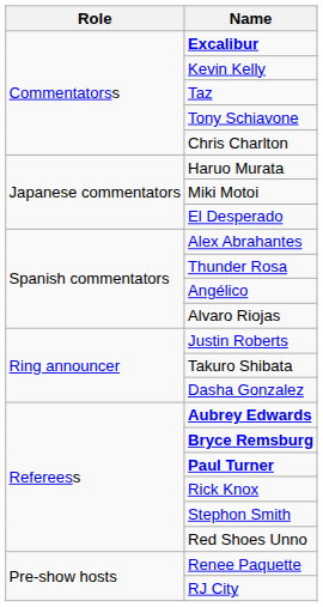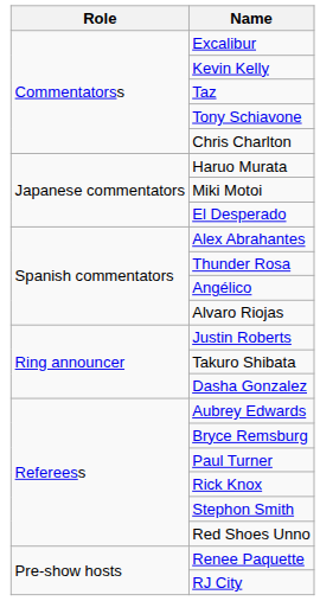Excalibur | Name: bold -> normal
Aubrey Edwards | Name: bold -> normal
Bryce Remsburg | Name: bold -> normal
Paul Turner | Name: bold -> normal
